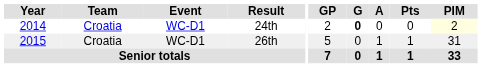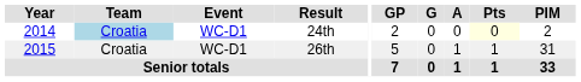24th | Team: no background -> lightblue background
24th | G: bold -> normal
24th | Pts: no background -> lightyellow background
24th | PIM: lightyellow background -> no background
